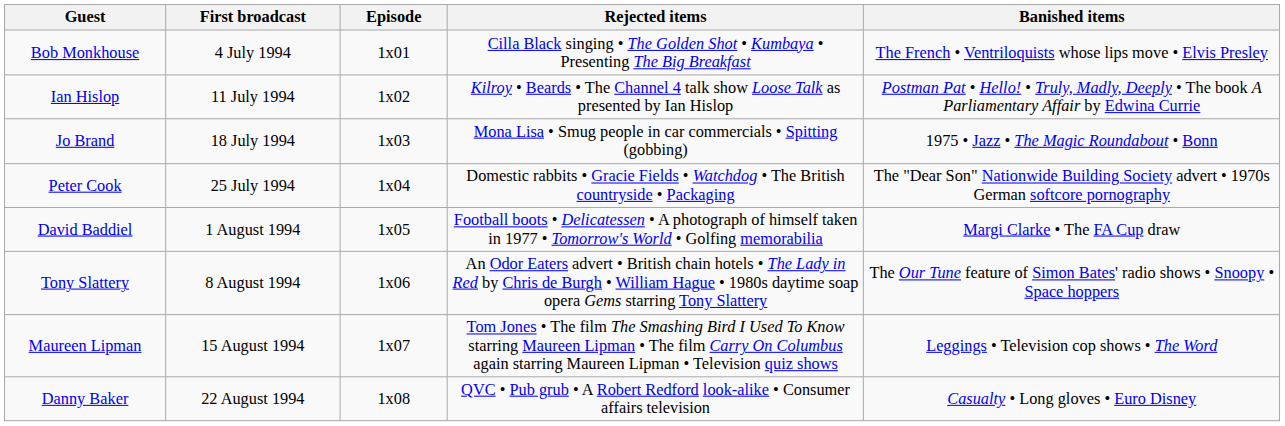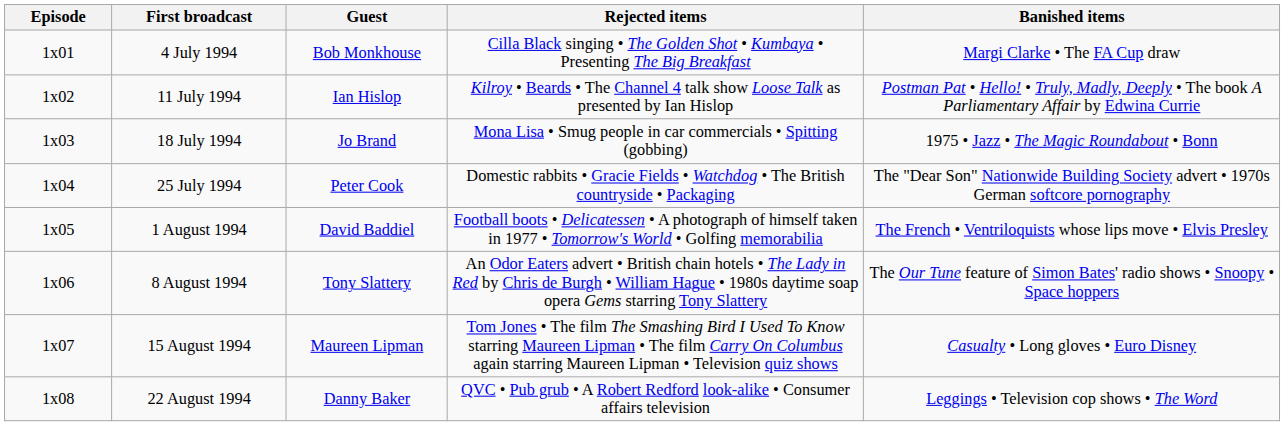columns swapped: Episode <-> Guest
4 July 1994 | Banished items: The French • Ventriloquists whose lips move • Elvis Presley -> Margi Clarke • The FA Cup draw
1 August 1994 | Banished items: Margi Clarke • The FA Cup draw -> The French • Ventriloquists whose lips move • Elvis Presley
15 August 1994 | Banished items: Leggings • Television cop shows • The Word -> Casualty • Long gloves • Euro Disney
22 August 1994 | Banished items: Casualty • Long gloves • Euro Disney -> Leggings • Television cop shows • The Word
